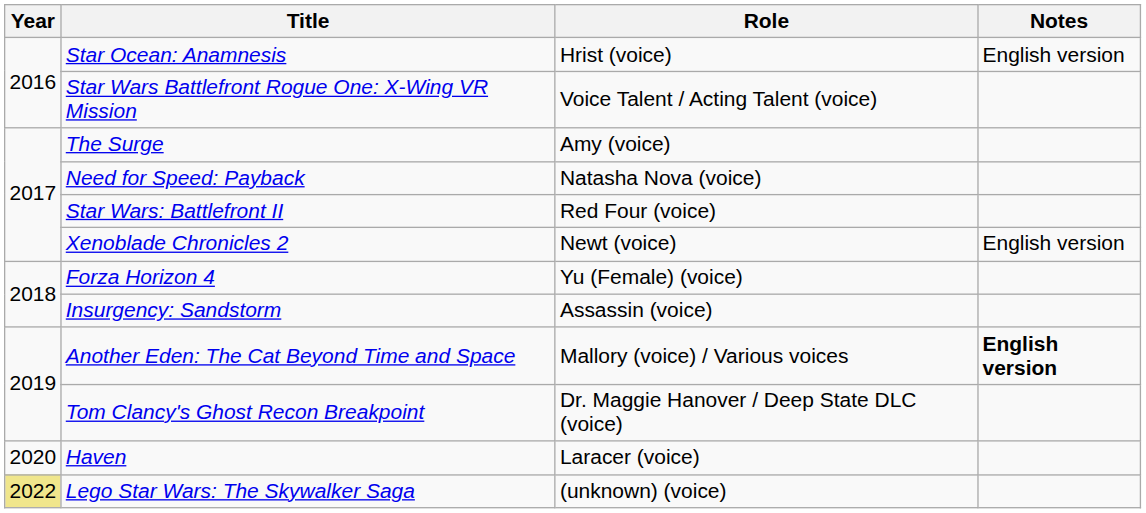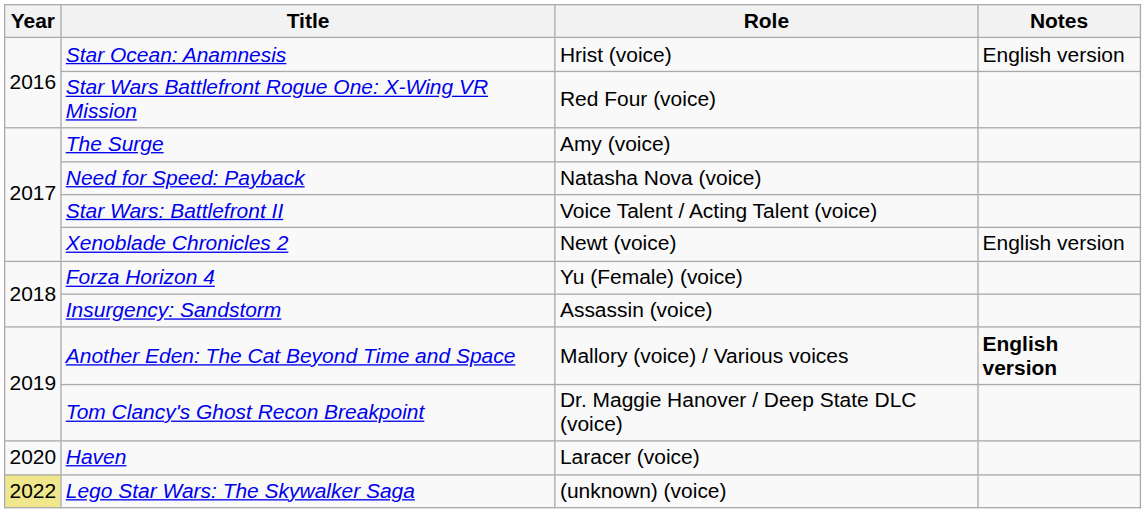Star Wars Battlefront Rogue One: X-Wing VR Mission | Role: Voice Talent / Acting Talent (voice) -> Red Four (voice)
Star Wars: Battlefront II | Role: Red Four (voice) -> Voice Talent / Acting Talent (voice)
